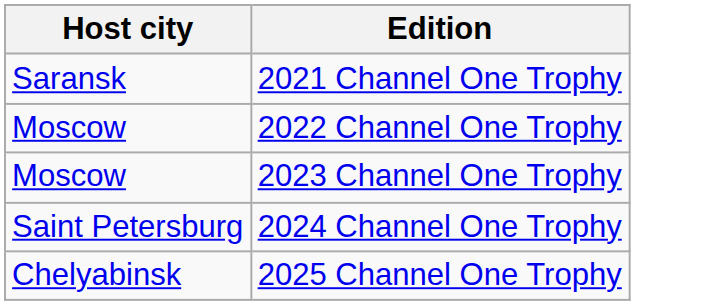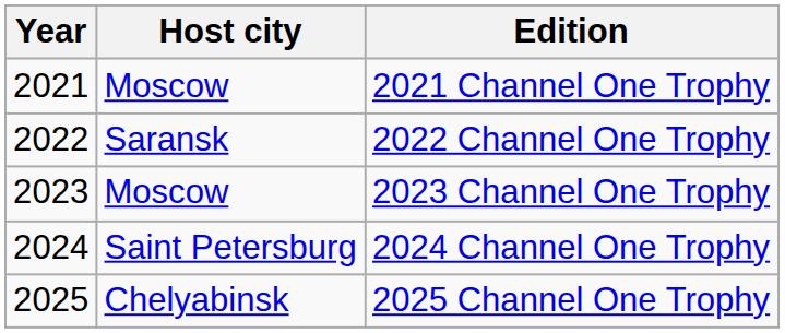+ column: Year | 2021 | 2022 | 2023 | 2024 | 2025
2021 Channel One Trophy | Host city: Saransk -> Moscow
2022 Channel One Trophy | Host city: Moscow -> Saransk
